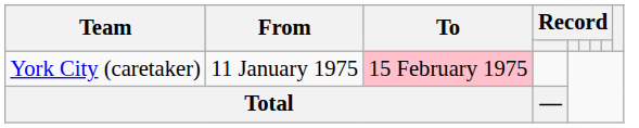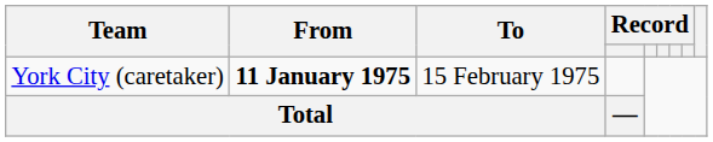York City (caretaker) | From: normal -> bold
York City (caretaker) | To: pink background -> no background
